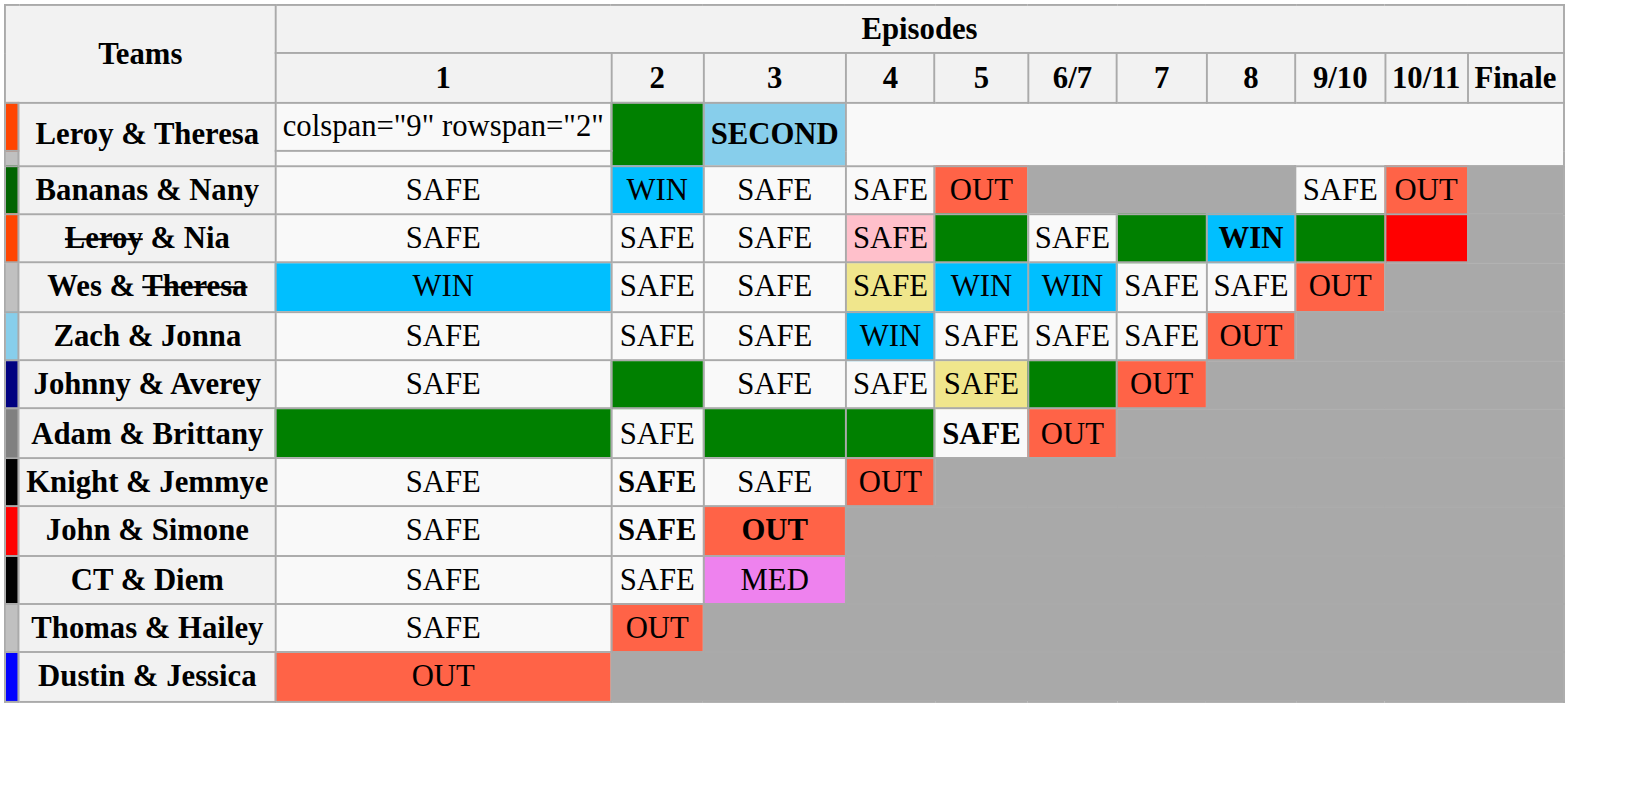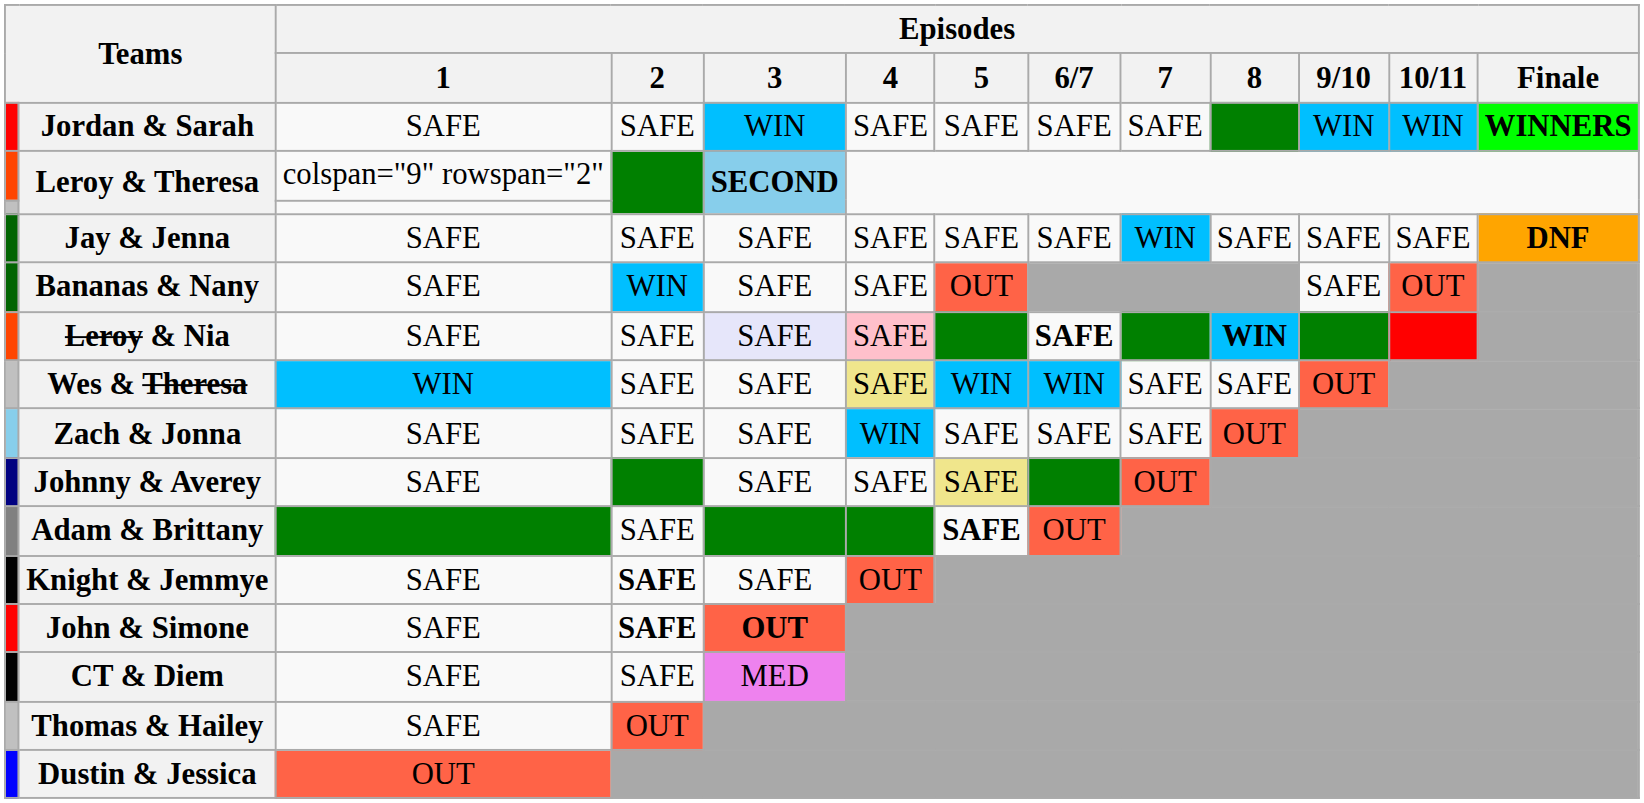+ row: Jordan & Sarah | SAFE | SAFE | WIN | SAFE | SAFE | SAFE | SAFE | WIN | WIN | WINNERS
+ row: Jay & Jenna | SAFE | SAFE | SAFE | SAFE | SAFE | SAFE | WIN | SAFE | SAFE | SAFE | DNF
Leroy & Nia | Episodes / 3: no background -> lavender background
Leroy & Nia | Episodes / 6/7: normal -> bold
